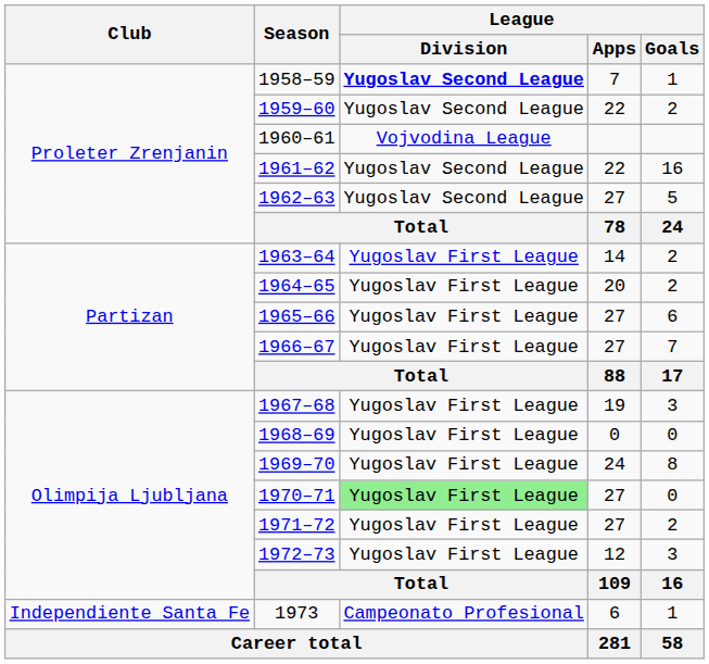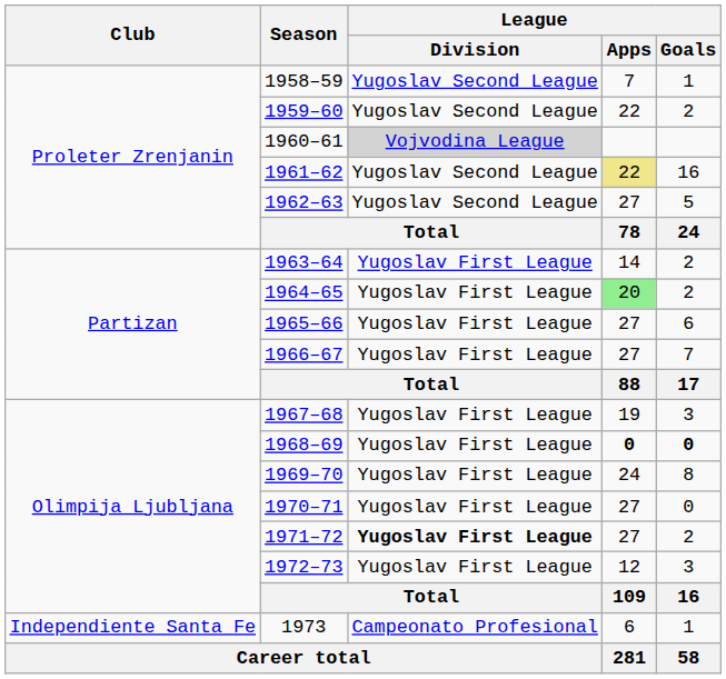1958–59 | League / Division: bold -> normal
1960–61 | League / Division: no background -> lightgrey background
1961–62 | League / Apps: no background -> khaki background
1964–65 | League / Apps: no background -> lightgreen background
1968–69 | League / Apps: normal -> bold
1968–69 | League / Goals: normal -> bold
1970–71 | League / Division: lightgreen background -> no background
1971–72 | League / Division: normal -> bold
